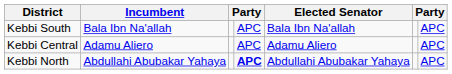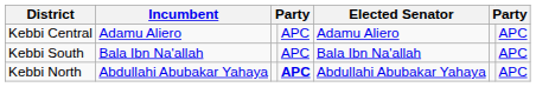rows swapped: Kebbi South <-> Kebbi Central
